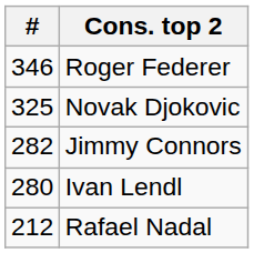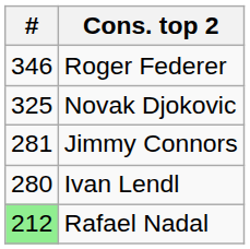Jimmy Connors | #: 282 -> 281
Rafael Nadal | #: no background -> lightgreen background
